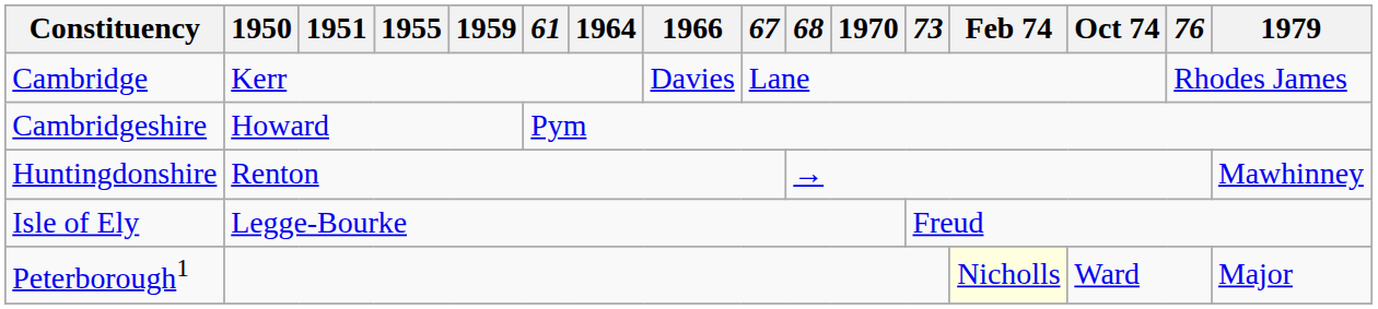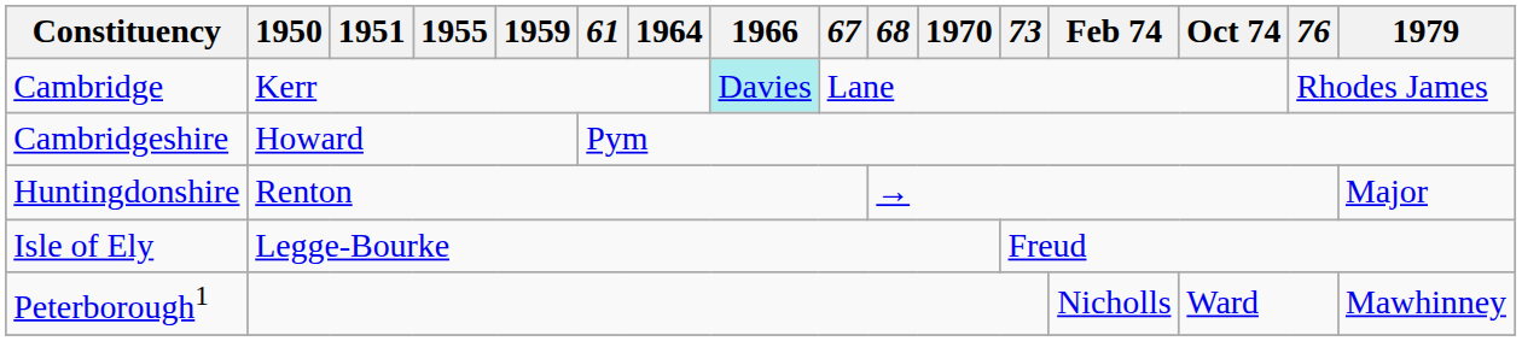Cambridge | 1966: no background -> paleturquoise background
Huntingdonshire | 1979: Mawhinney -> Major
Peterborough1 | Feb 74: lightyellow background -> no background
Peterborough1 | 1979: Major -> Mawhinney
